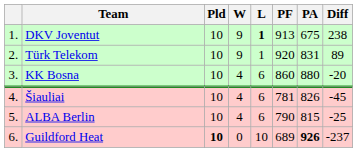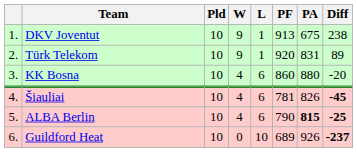DKV Joventut | L: bold -> normal
Šiauliai | Diff: normal -> bold
ALBA Berlin | PA: normal -> bold
ALBA Berlin | Diff: normal -> bold
Guildford Heat | Pld: bold -> normal
Guildford Heat | PA: bold -> normal
Guildford Heat | Diff: normal -> bold
